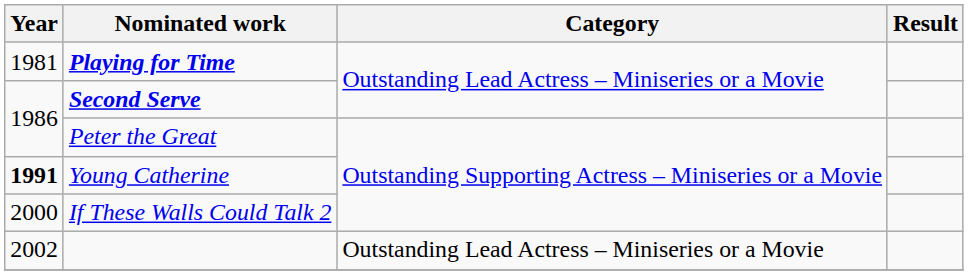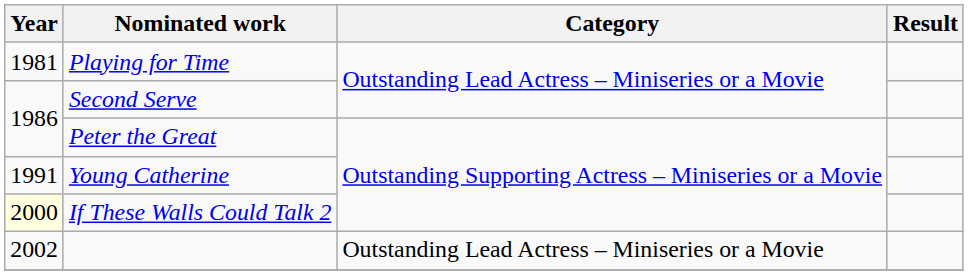Playing for Time | Nominated work: bold -> normal
Second Serve | Nominated work: bold -> normal
Young Catherine | Year: bold -> normal
If These Walls Could Talk 2 | Year: no background -> lightyellow background
